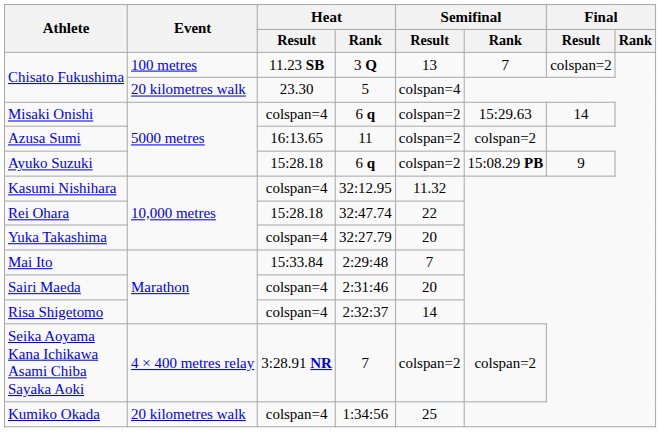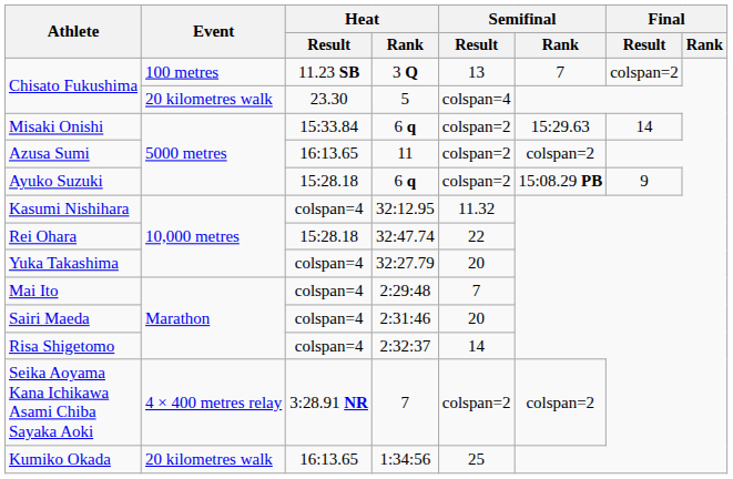Misaki Onishi | Heat / Result: colspan=4 -> 15:33.84
Mai Ito | Heat / Result: 15:33.84 -> colspan=4
Kumiko Okada | Heat / Result: colspan=4 -> 16:13.65
